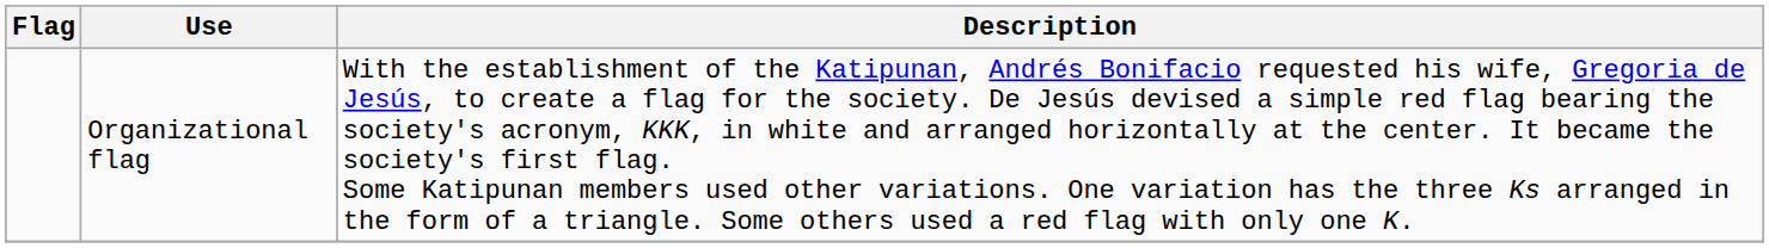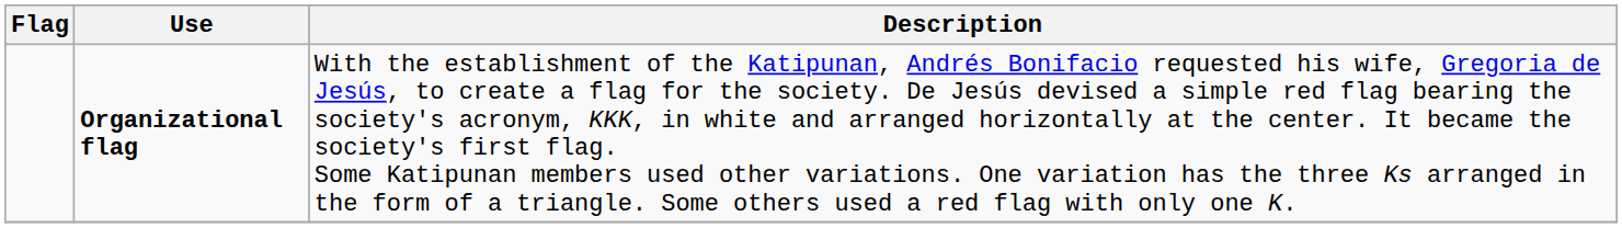Organizational flag | Use: normal -> bold
